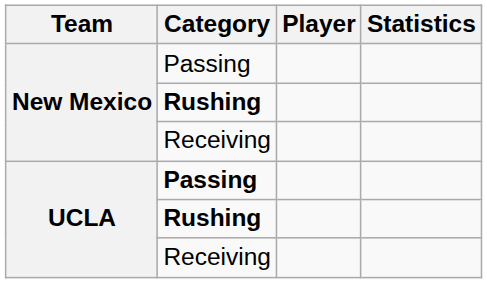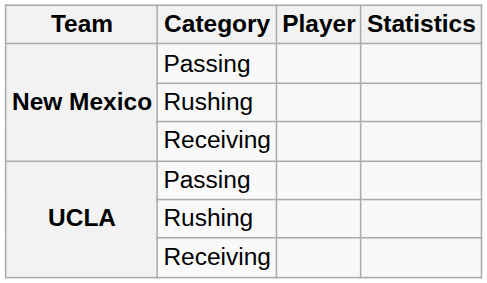New Mexico / Rushing | Category: bold -> normal
UCLA / Passing | Category: bold -> normal
UCLA / Rushing | Category: bold -> normal
